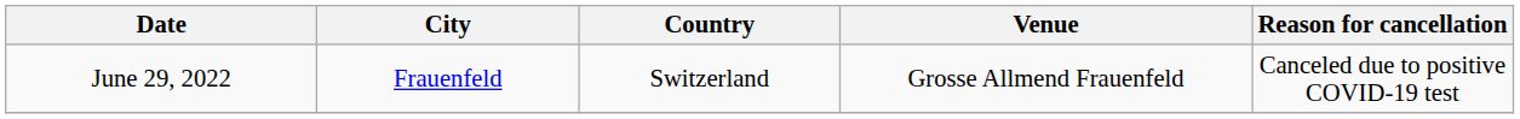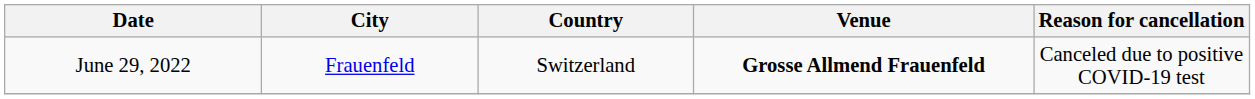June 29, 2022 | Venue: normal -> bold
